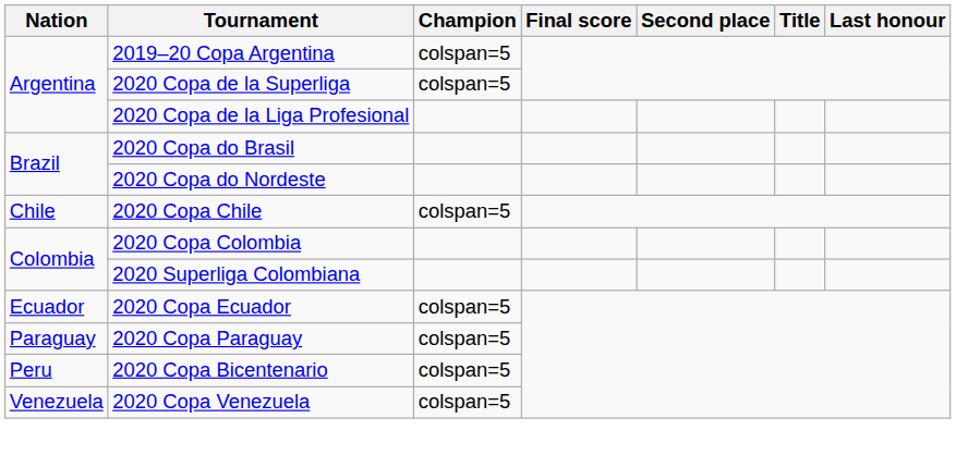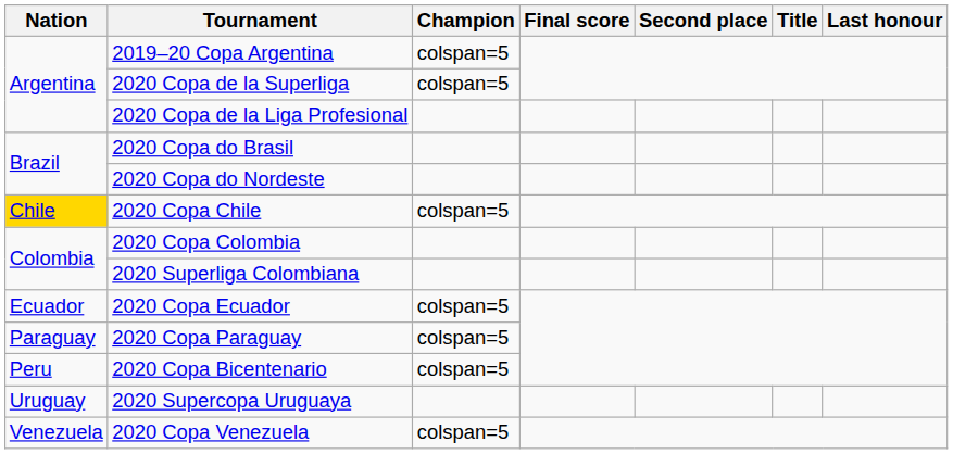2020 Copa Chile | Nation: no background -> gold background
+ row: Uruguay | 2020 Supercopa Uruguaya
